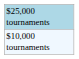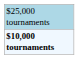row 2 | column 1: normal -> bold
